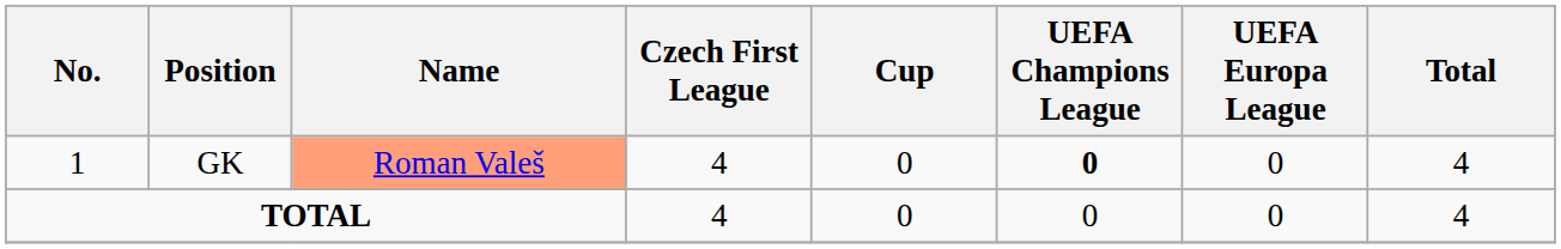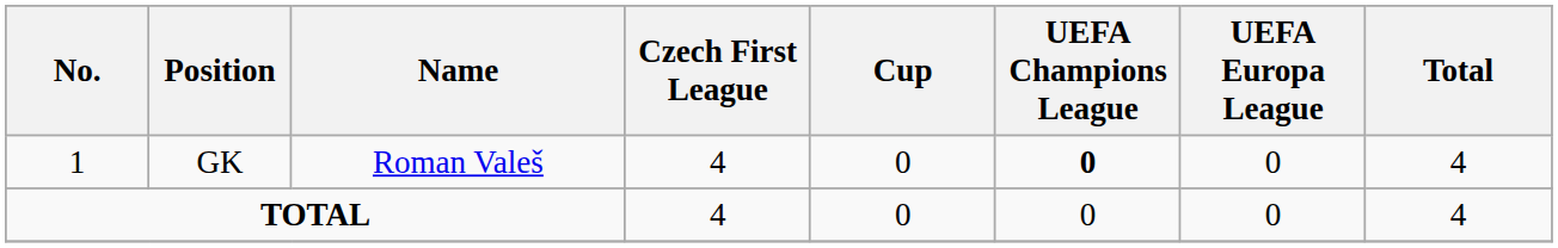1 | Name: lightsalmon background -> no background
